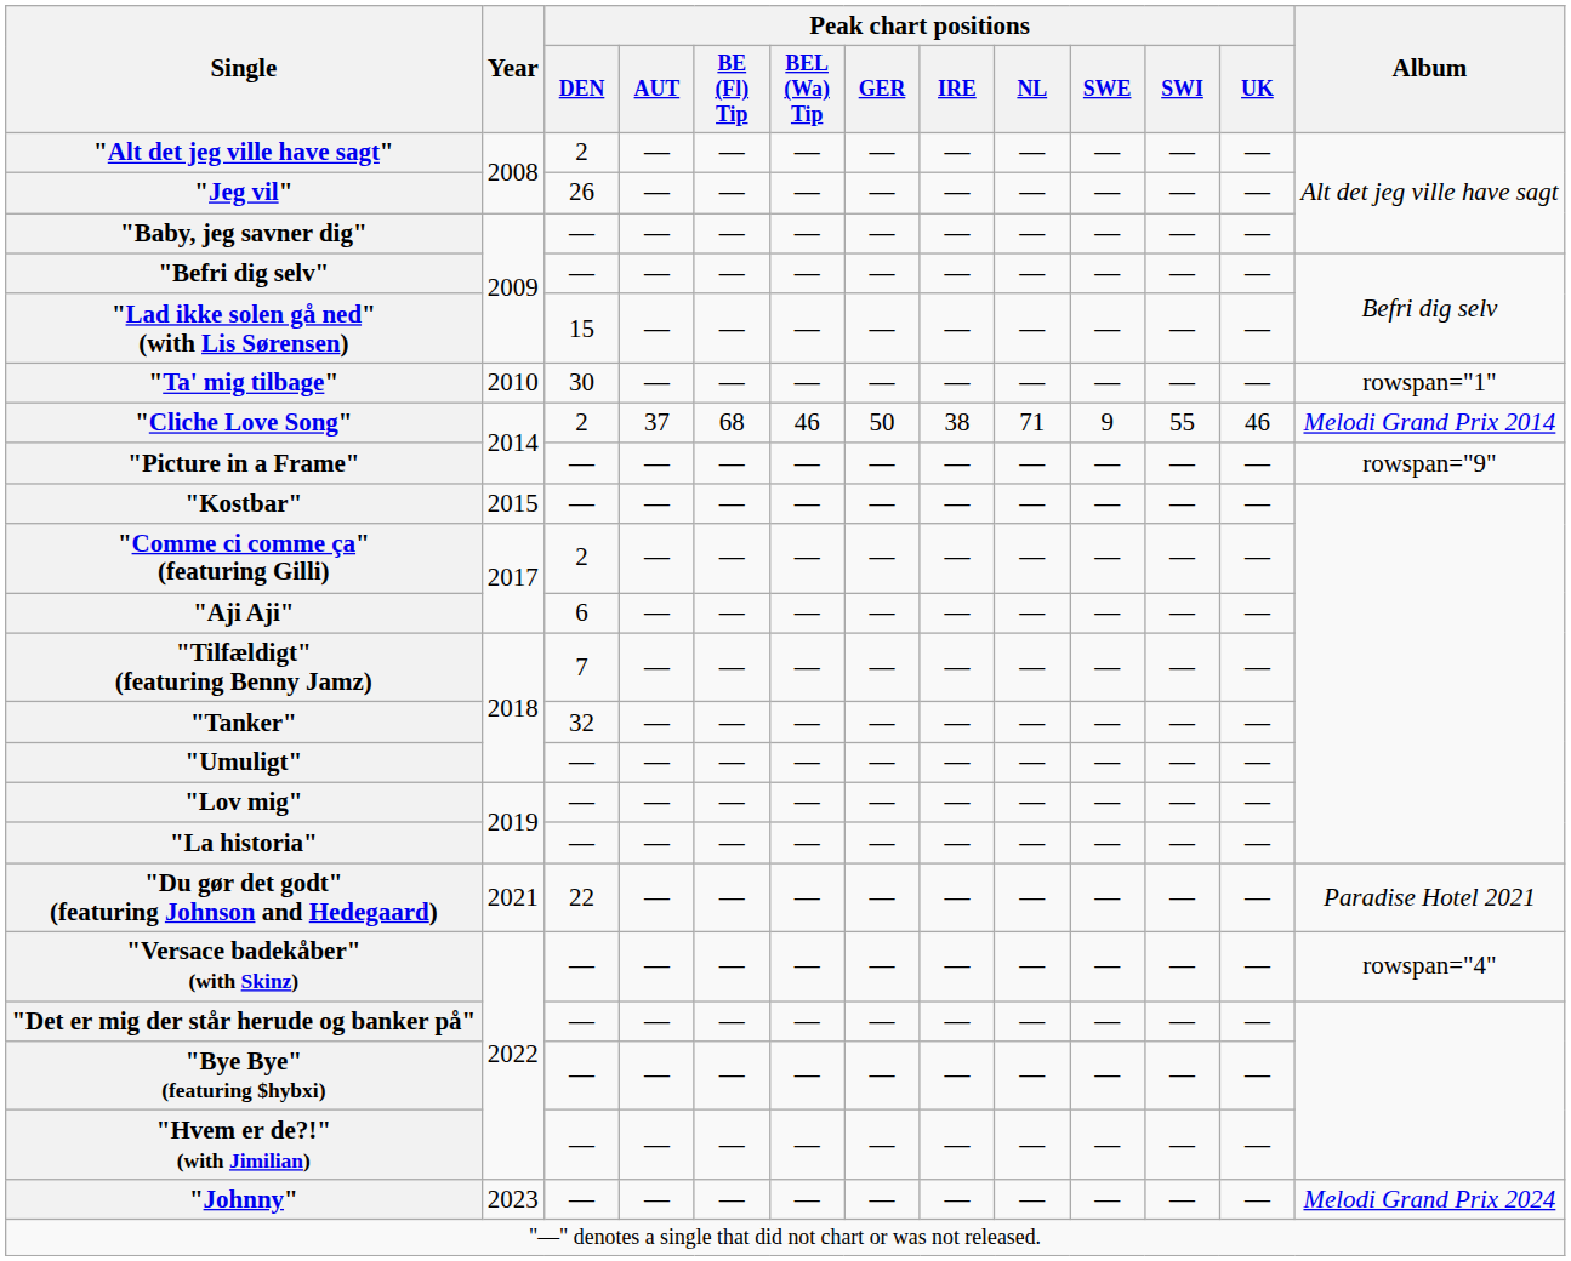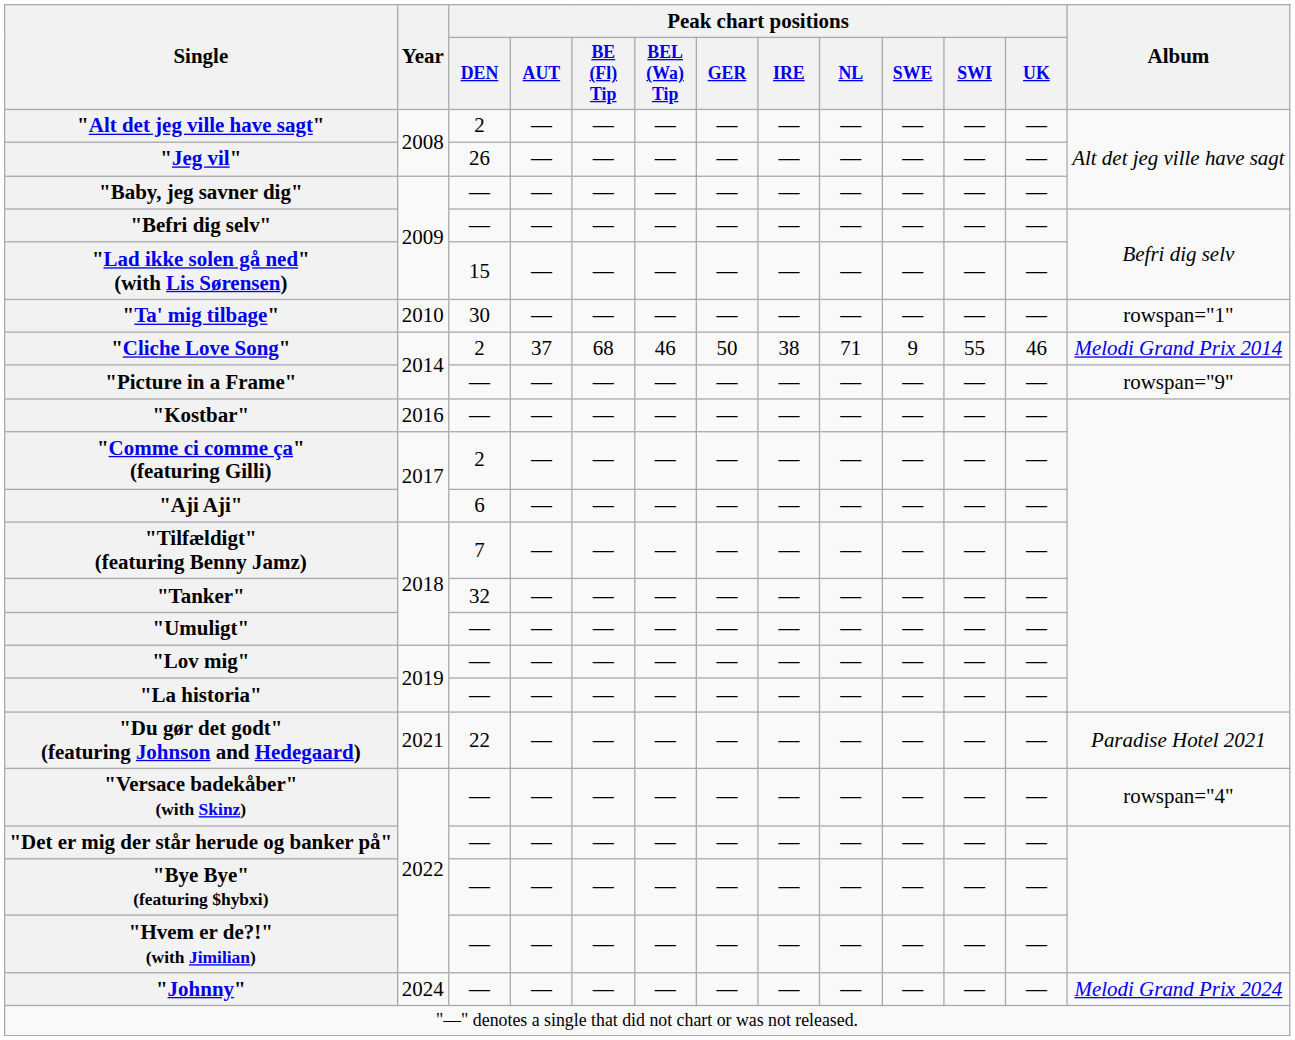"Kostbar" | Year: 2015 -> 2016
"Johnny" | Year: 2023 -> 2024
